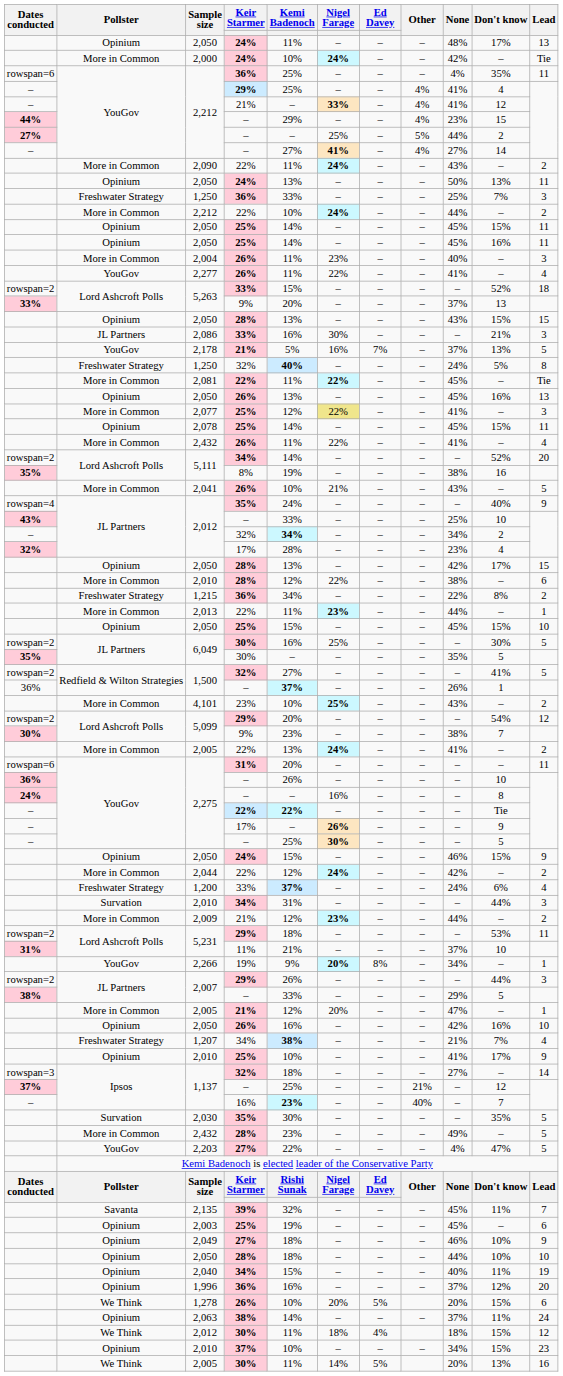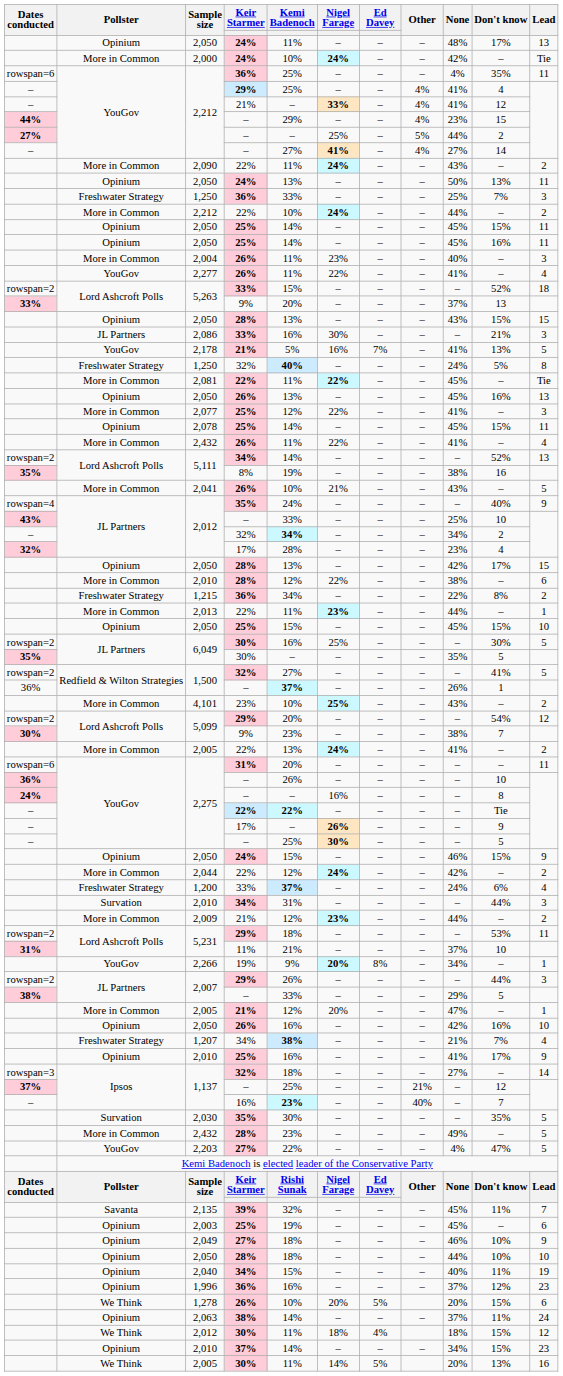2,178 | None: 37% -> 41%
2,077 | Nigel Farage: khaki background -> no background
5,111 / 34% | Lead: 20 -> 13
2,010 / 25% | Kemi Badenoch: 10% -> 16%
1,996 | Lead: 20 -> 23
2,010 / 37% | Kemi Badenoch: 10% -> 14%
